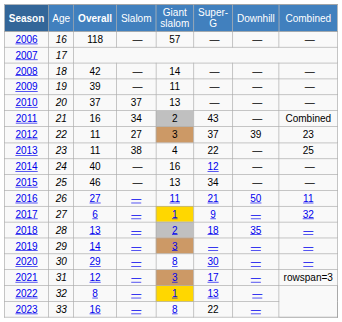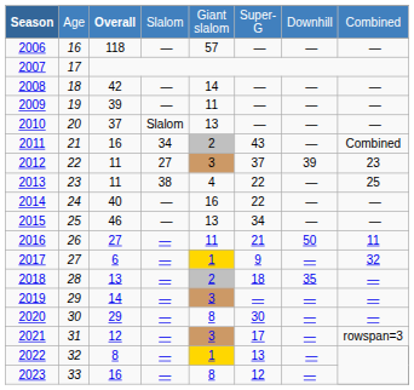2010 | column 4: 37 -> Slalom
2014 | column 6: 12 -> 22
2023 | column 6: 22 -> 12
